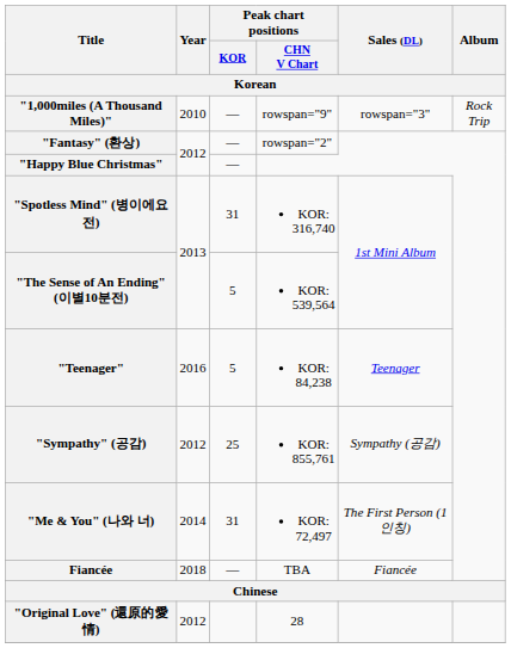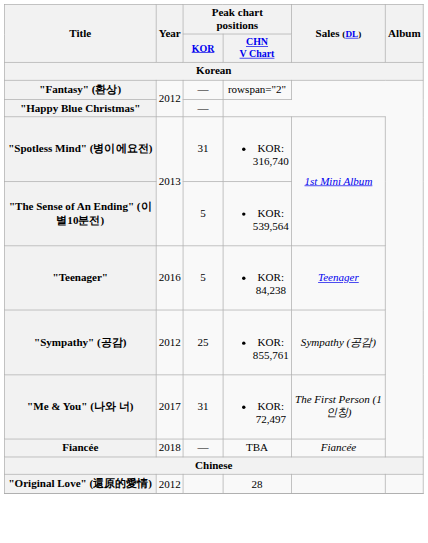- row: "1,000miles (A Thousand Miles)" | 2010 | — | rowspan="9" | rowspan="3" | Rock Trip
"Me & You" (나와 너) | Year: 2014 -> 2017
